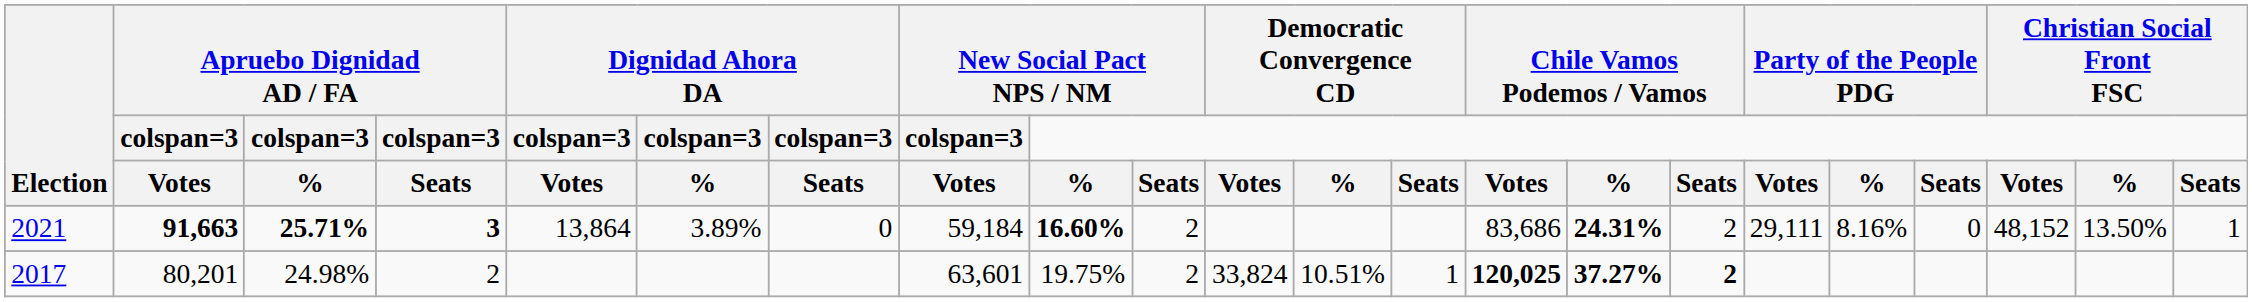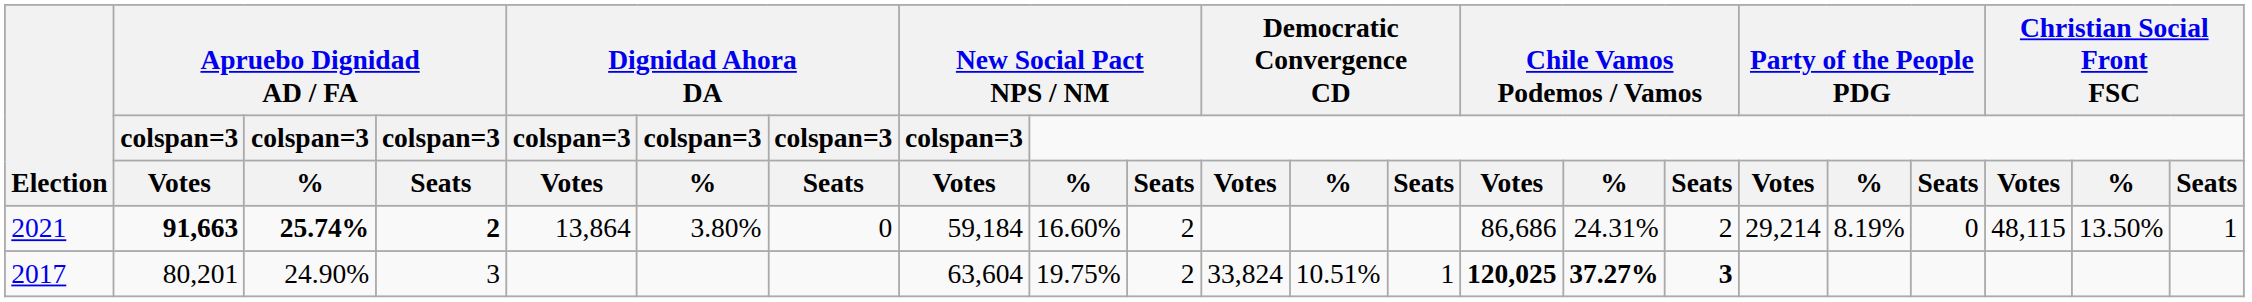2021 | Apruebo Dignidad AD / FA / colspan=3 / %: 25.71% -> 25.74%
2021 | Apruebo Dignidad AD / FA / colspan=3 / Seats: 3 -> 2
2021 | Dignidad Ahora DA / colspan=3 / %: 3.89% -> 3.80%
2021 | New Social Pact NPS / NM / %: bold -> normal
2021 | Chile Vamos Podemos / Vamos / Votes: 83,686 -> 86,686
2021 | Chile Vamos Podemos / Vamos / %: bold -> normal
2021 | Party of the People PDG / Votes: 29,111 -> 29,214
2021 | Party of the People PDG / %: 8.16% -> 8.19%
2021 | Christian Social Front FSC / Votes: 48,152 -> 48,115
2017 | Apruebo Dignidad AD / FA / colspan=3 / %: 24.98% -> 24.90%
2017 | Apruebo Dignidad AD / FA / colspan=3 / Seats: 2 -> 3
2017 | New Social Pact NPS / NM / colspan=3 / Votes: 63,601 -> 63,604
2017 | Chile Vamos Podemos / Vamos / Seats: 2 -> 3
